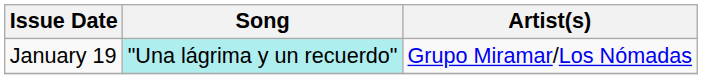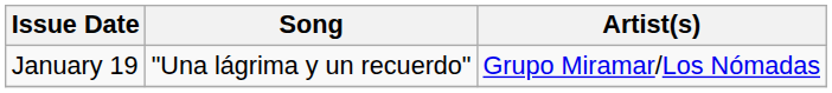January 19 | Song: paleturquoise background -> no background
